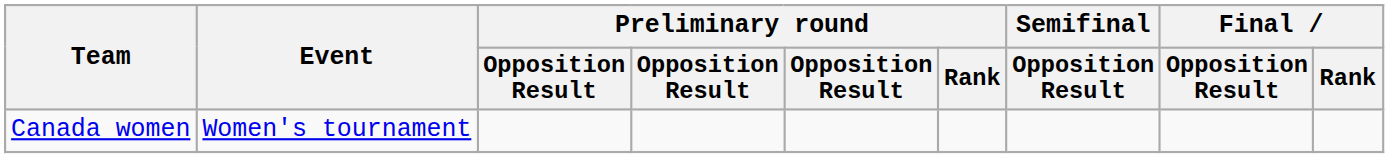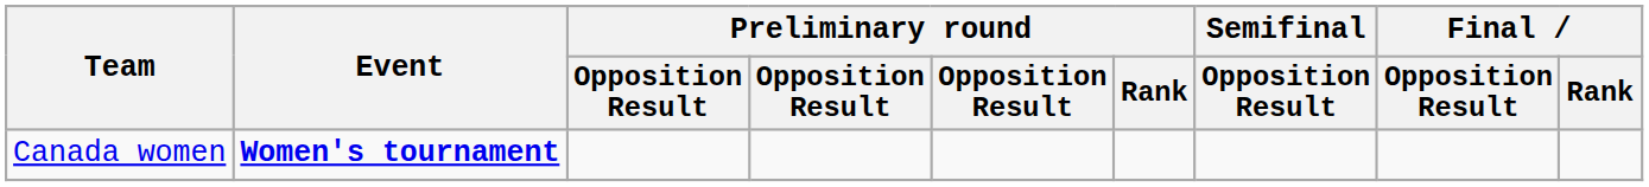Canada women | Event: normal -> bold
